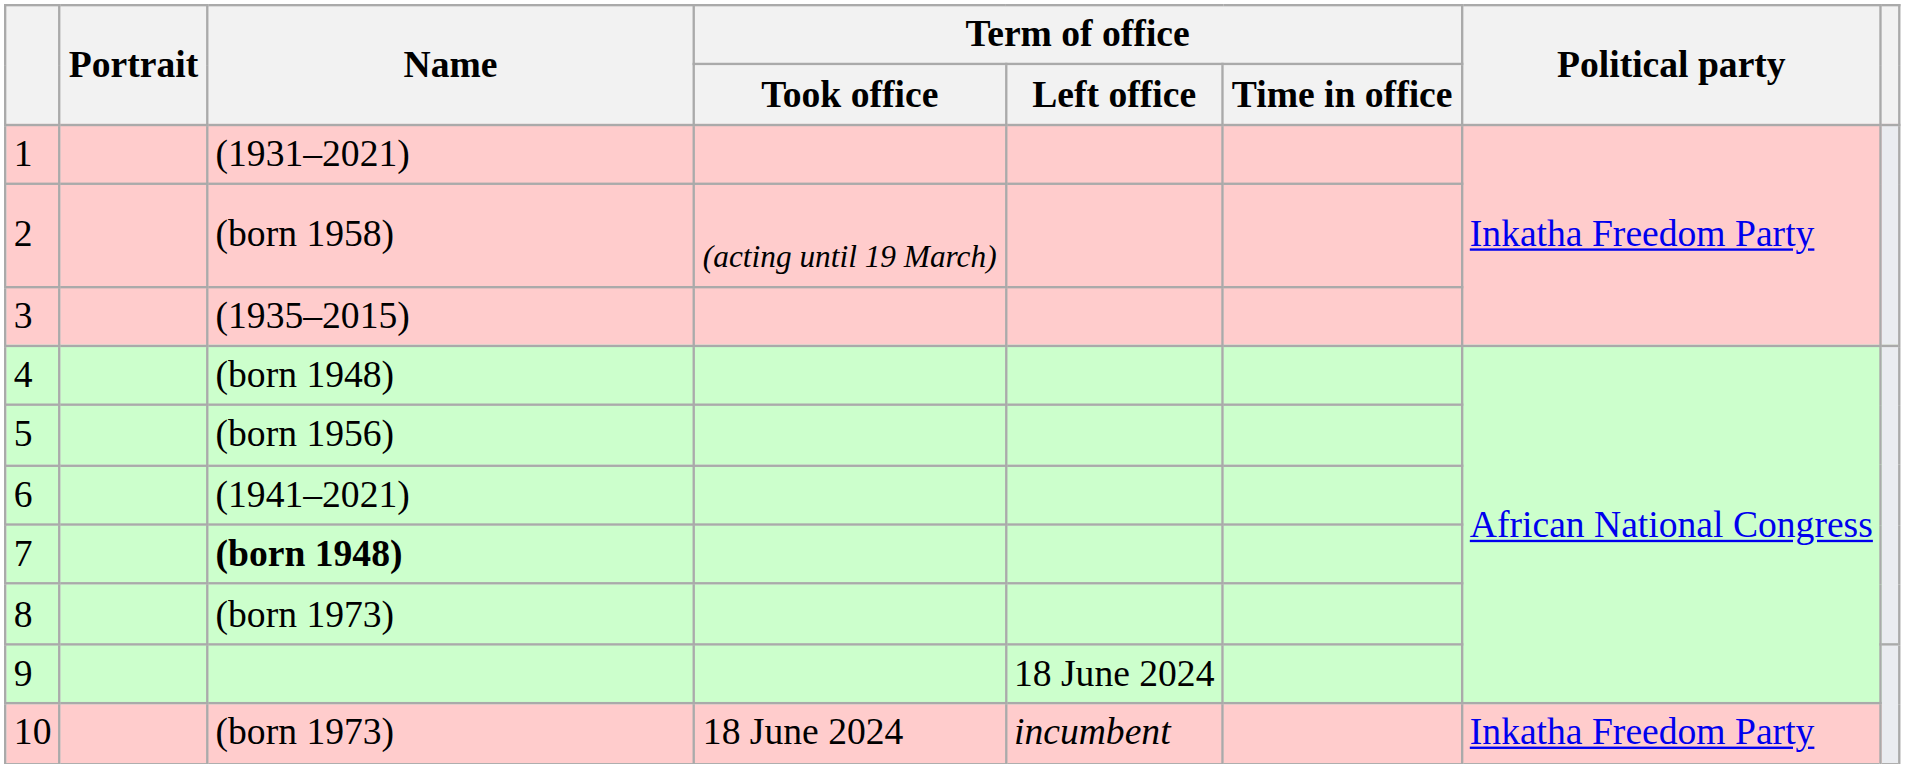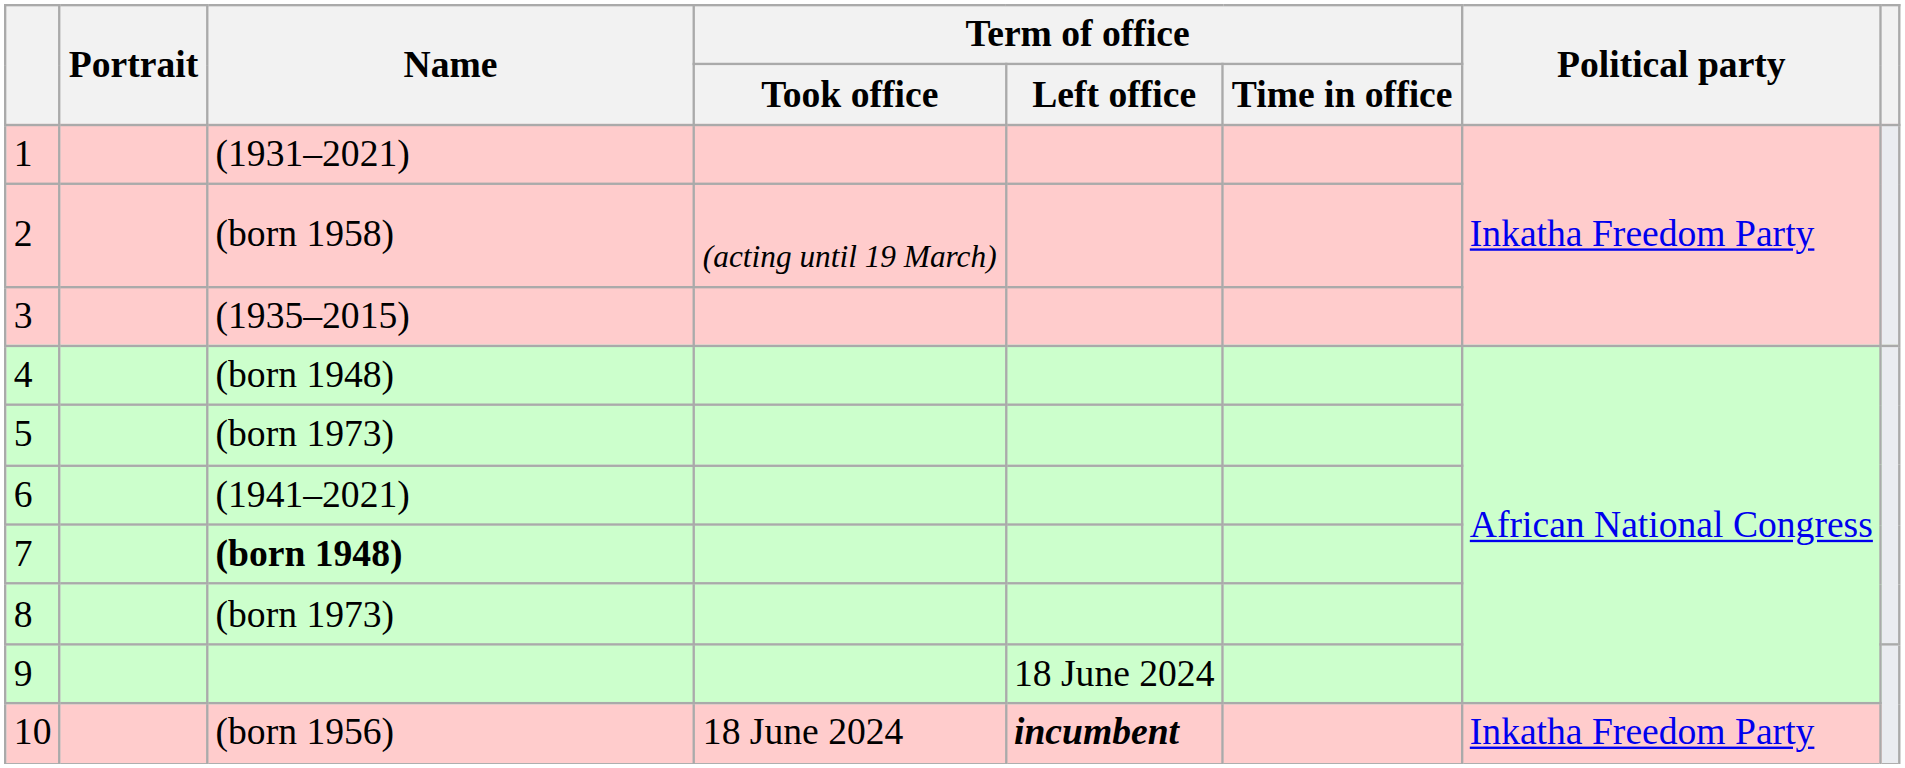5 | Name: (born 1956) -> (born 1973)
10 | Name: (born 1973) -> (born 1956)
10 | Term of office / Left office: normal -> bold
